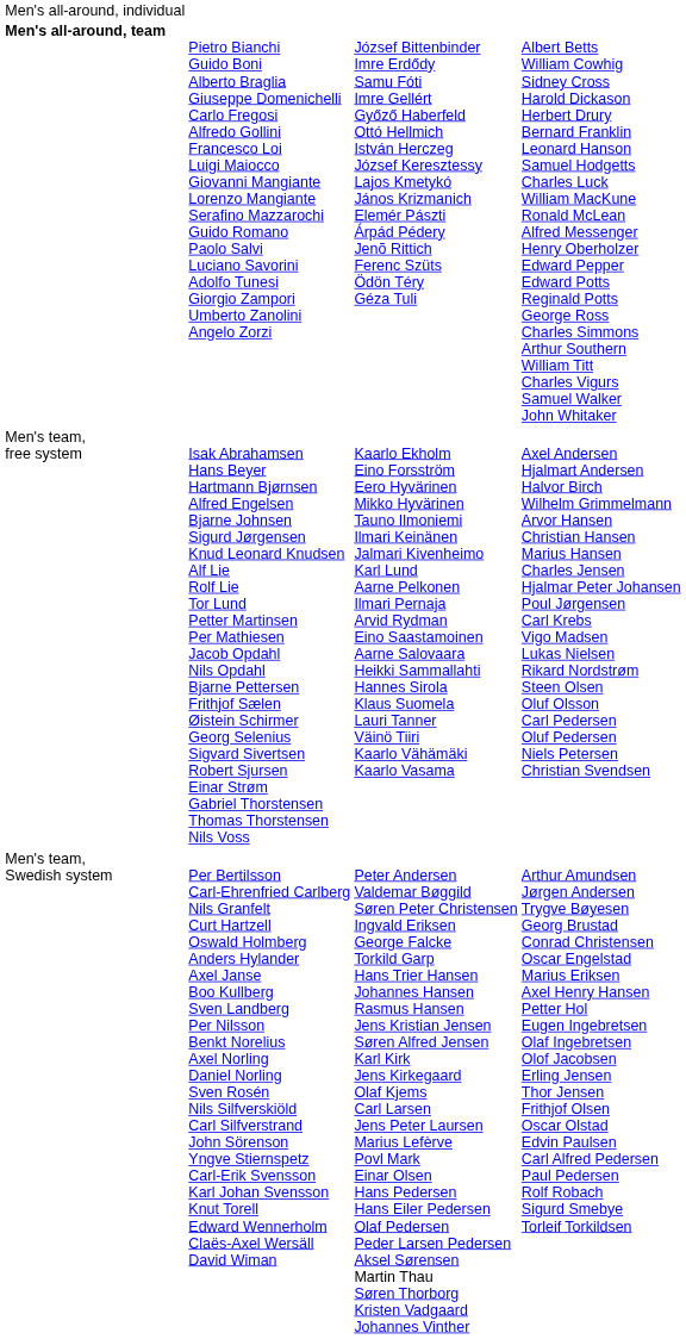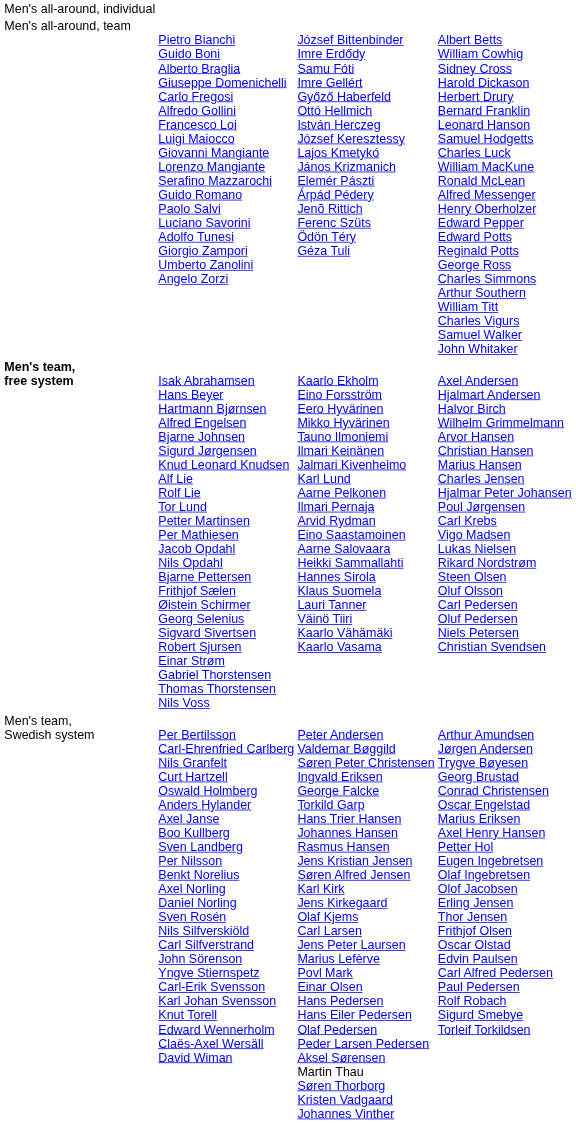Men's all-around, team | column 1: bold -> normal
Men's team, free system | column 1: normal -> bold
